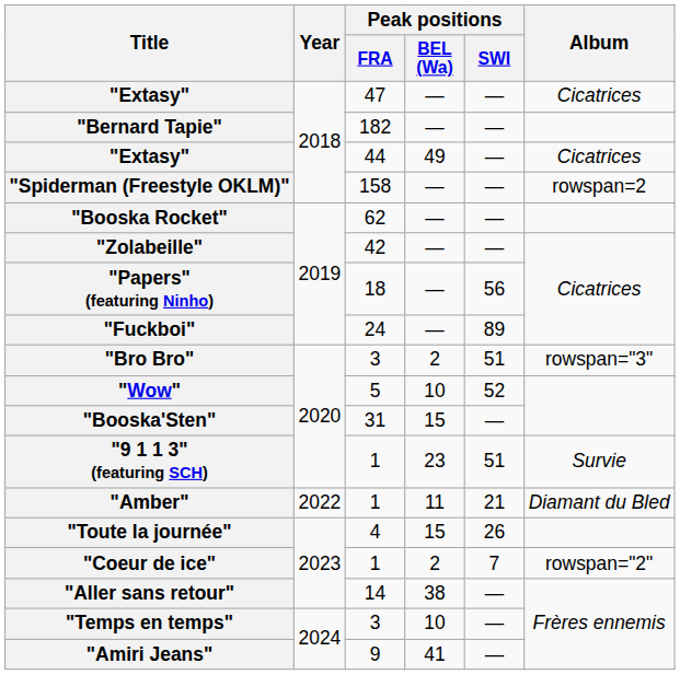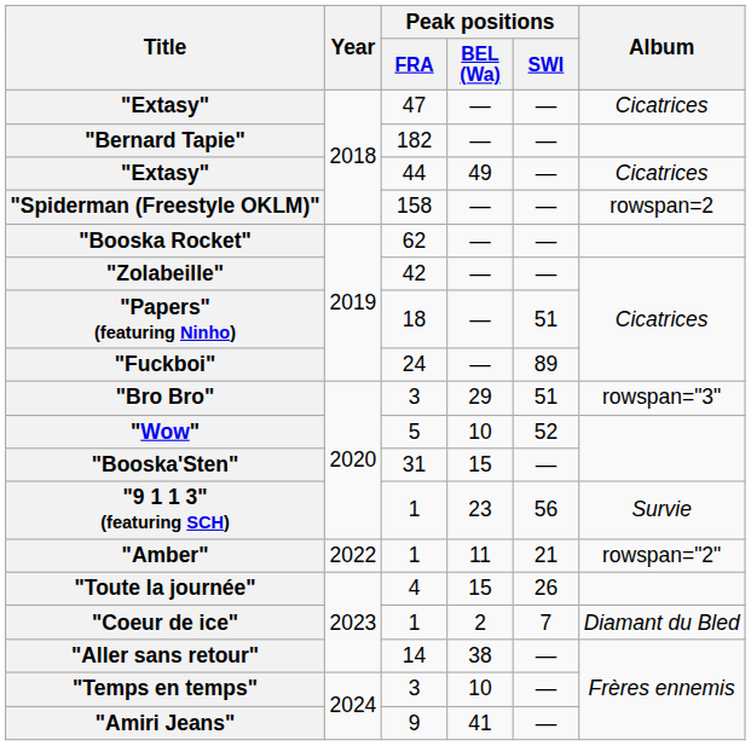"Papers" (featuring Ninho) | Peak positions / SWI: 56 -> 51
"Bro Bro" | Peak positions / BEL (Wa): 2 -> 29
"9 1 1 3" (featuring SCH) | Peak positions / SWI: 51 -> 56
"Amber" | Album: Diamant du Bled -> rowspan="2"
"Coeur de ice" | Album: rowspan="2" -> Diamant du Bled
